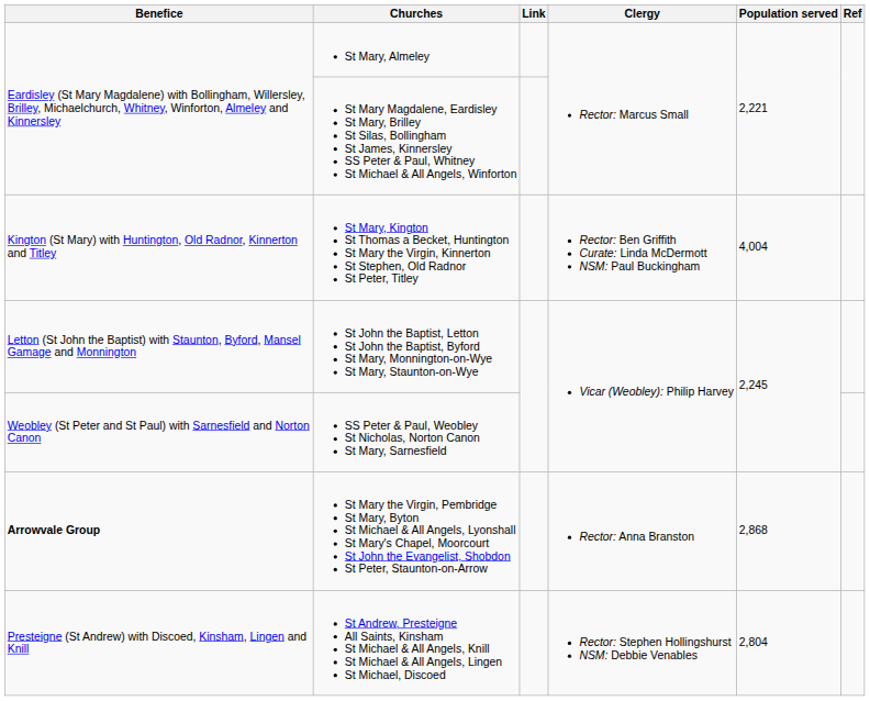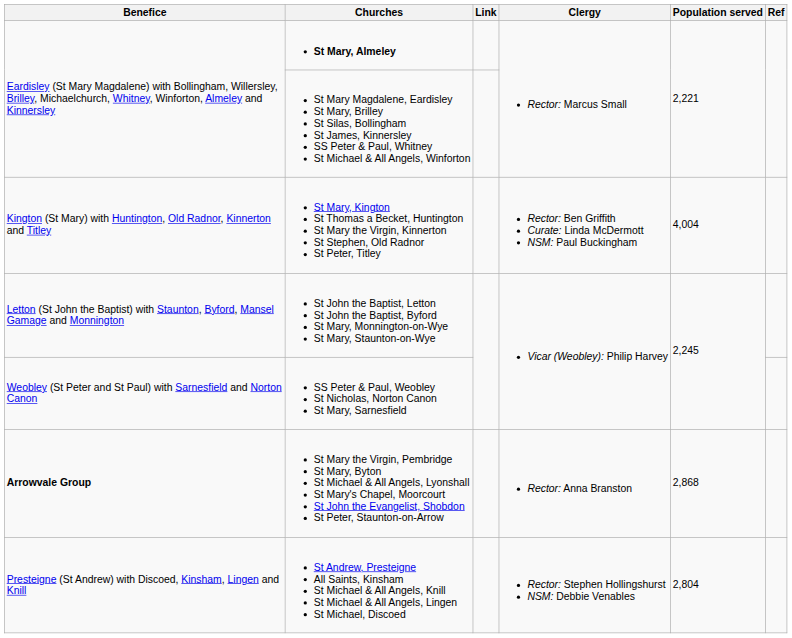St Mary, Almeley | Churches: normal -> bold
